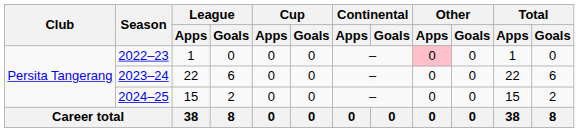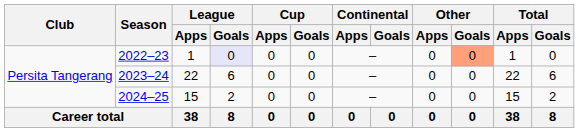2022–23 | League / Goals: no background -> lavender background
2022–23 | Other / Apps: pink background -> no background
2022–23 | Other / Goals: no background -> lightsalmon background
